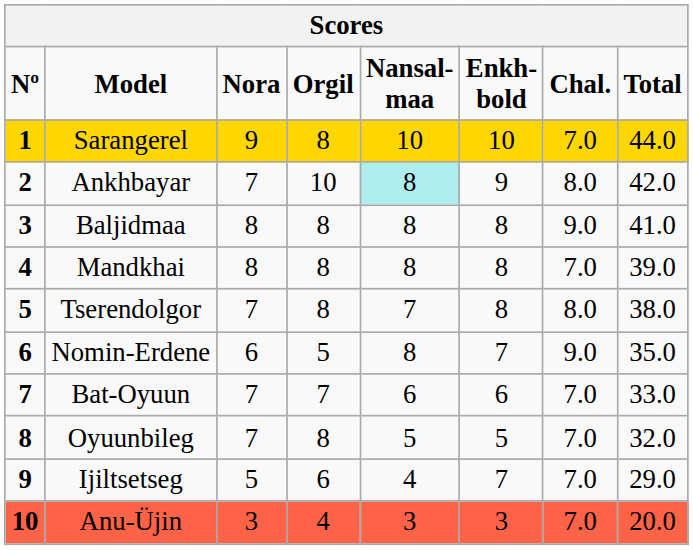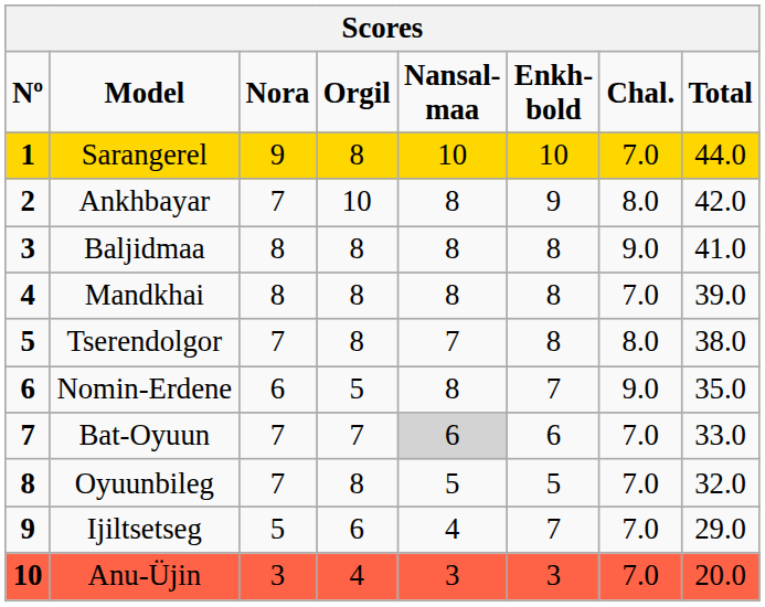Ankhbayar | Nansal- maa: paleturquoise background -> no background
Bat-Oyuun | Nansal- maa: no background -> lightgrey background
